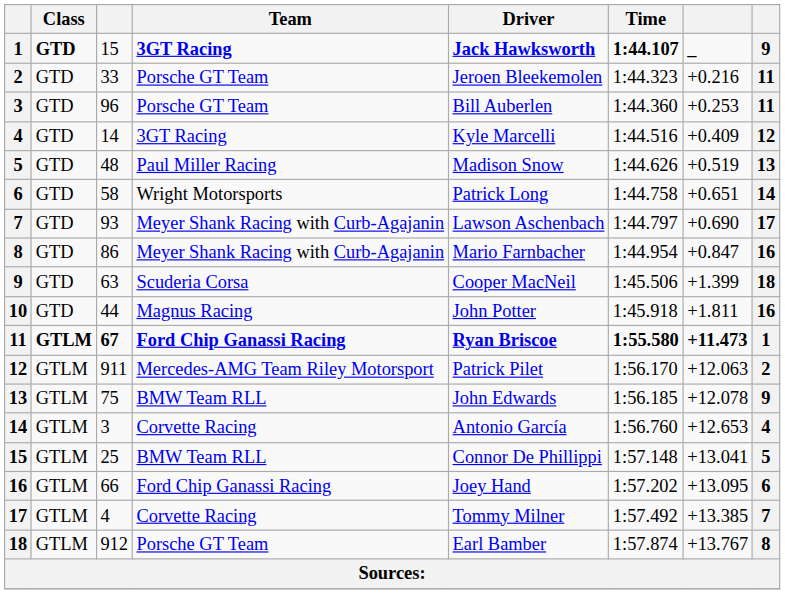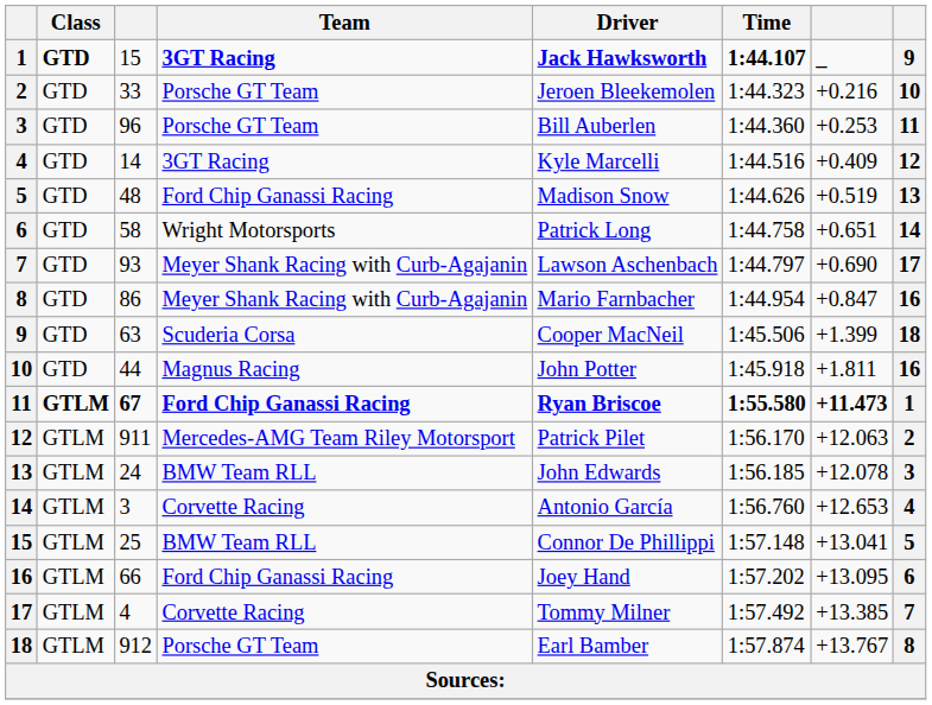row 3 | column 8: 11 -> 10
row 6 | Team: Paul Miller Racing -> Ford Chip Ganassi Racing
row 14 | column 3: 75 -> 24
row 14 | column 8: 9 -> 3
